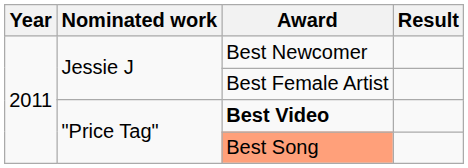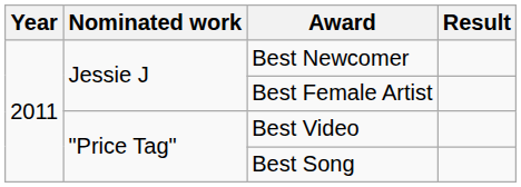Best Video | Award: bold -> normal
Best Song | Award: lightsalmon background -> no background
